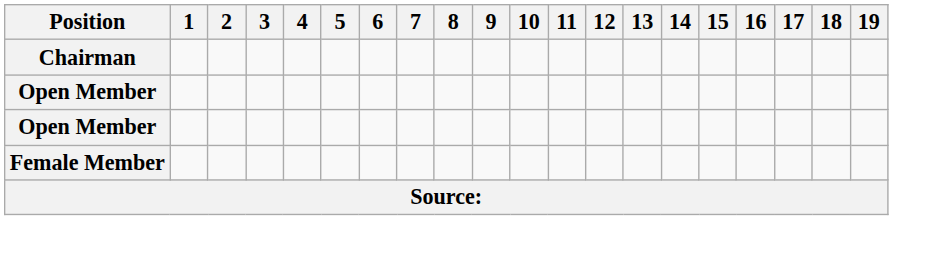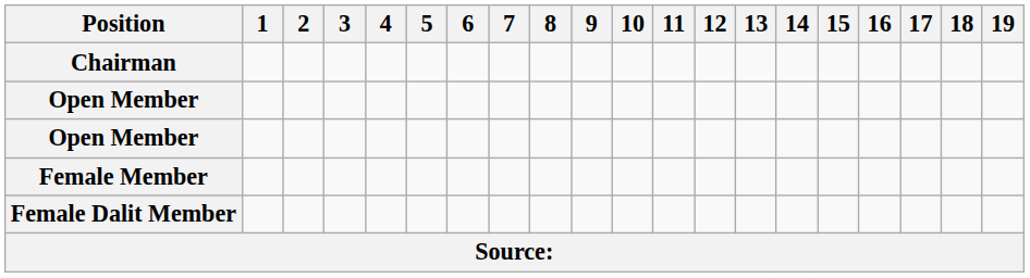+ row: Female Dalit Member
